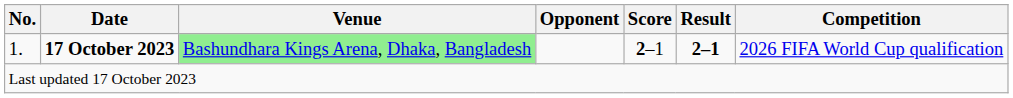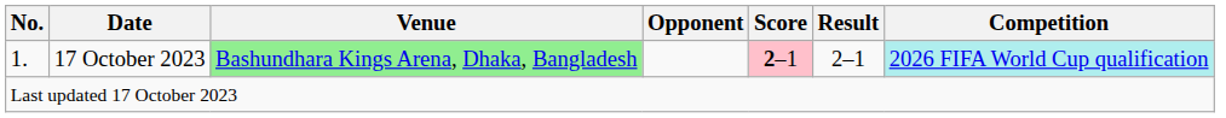1. | Date: bold -> normal
1. | Score: no background -> pink background
1. | Result: bold -> normal
1. | Competition: no background -> paleturquoise background
